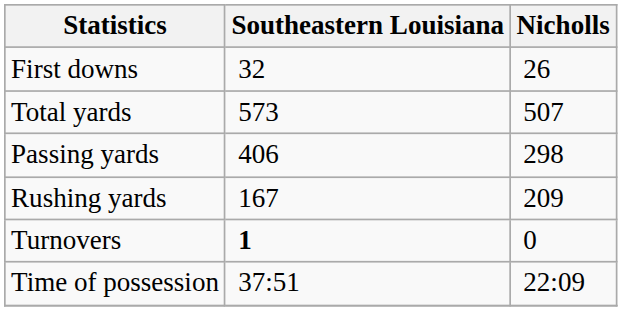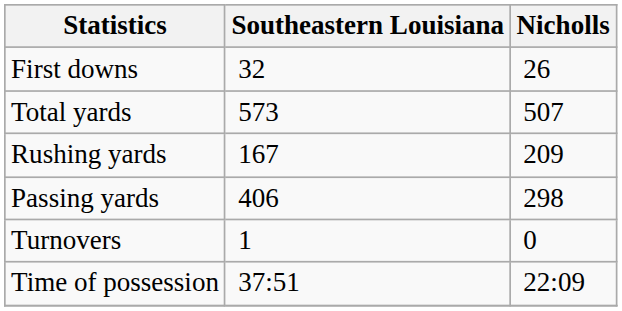rows swapped: Rushing yards <-> Passing yards
Turnovers | Southeastern Louisiana: bold -> normal
